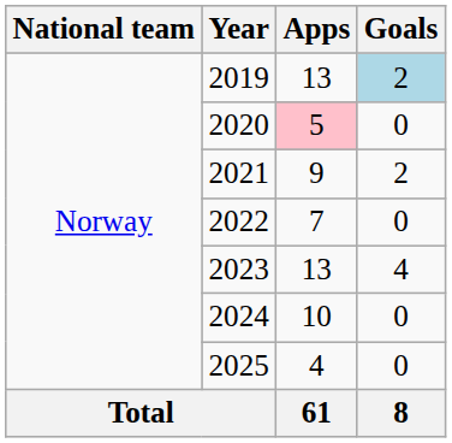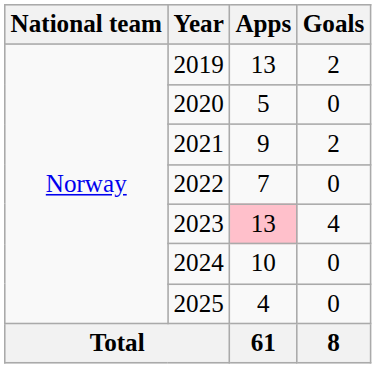2019 | Goals: lightblue background -> no background
2020 | Apps: pink background -> no background
2023 | Apps: no background -> pink background
